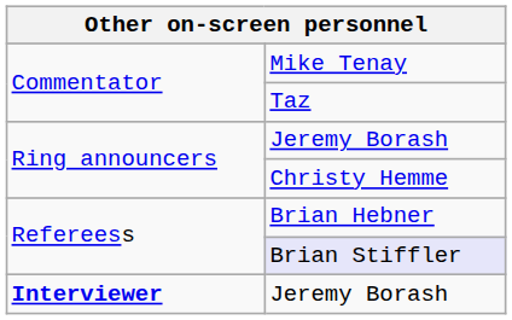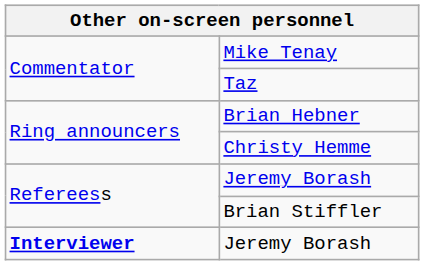row 4 | column 2: Jeremy Borash -> Brian Hebner
row 6 | column 2: Brian Hebner -> Jeremy Borash
row 7 | column 2: lavender background -> no background
